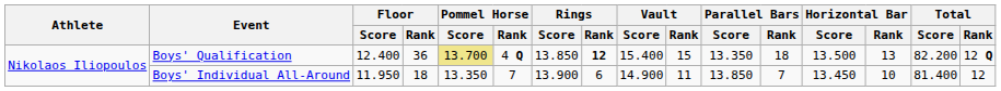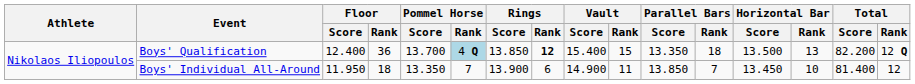Boys' Qualification | Pommel Horse / Score: khaki background -> no background
Boys' Qualification | Pommel Horse / Rank: no background -> lightblue background
